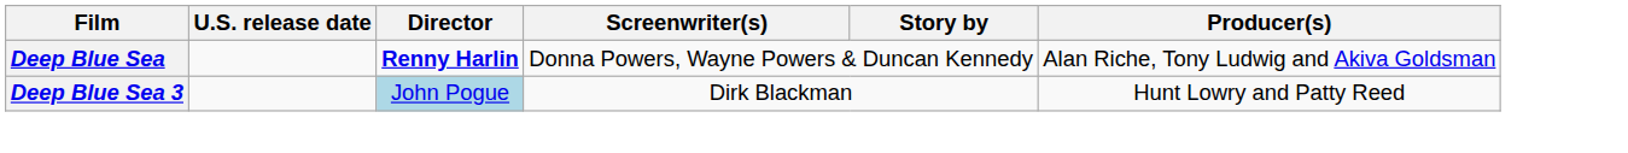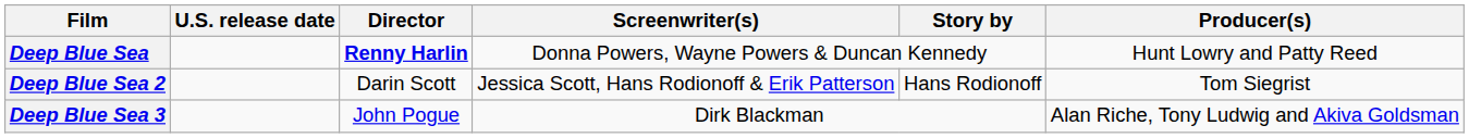Deep Blue Sea | Producer(s): Alan Riche, Tony Ludwig and Akiva Goldsman -> Hunt Lowry and Patty Reed
+ row: Deep Blue Sea 2 | Darin Scott | Jessica Scott, Hans Rodionoff & Erik Patterson | Hans Rodionoff | Tom Siegrist
Deep Blue Sea 3 | Director: lightblue background -> no background
Deep Blue Sea 3 | Producer(s): Hunt Lowry and Patty Reed -> Alan Riche, Tony Ludwig and Akiva Goldsman
